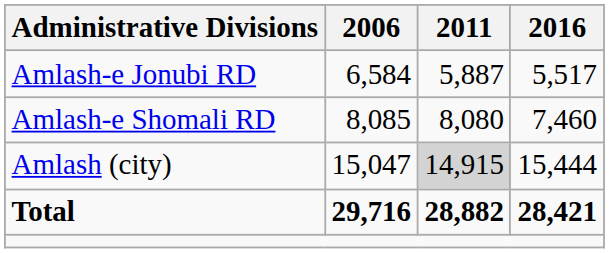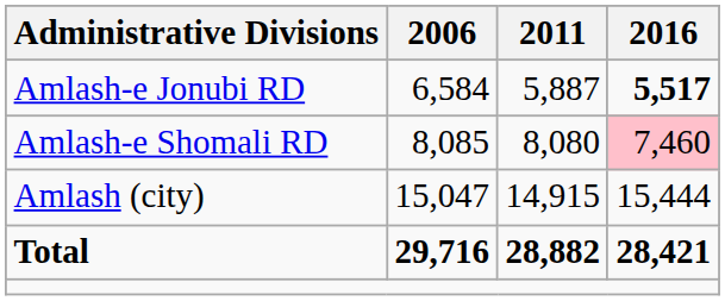Amlash-e Jonubi RD | 2016: normal -> bold
Amlash-e Shomali RD | 2016: no background -> pink background
Amlash (city) | 2011: lightgrey background -> no background
